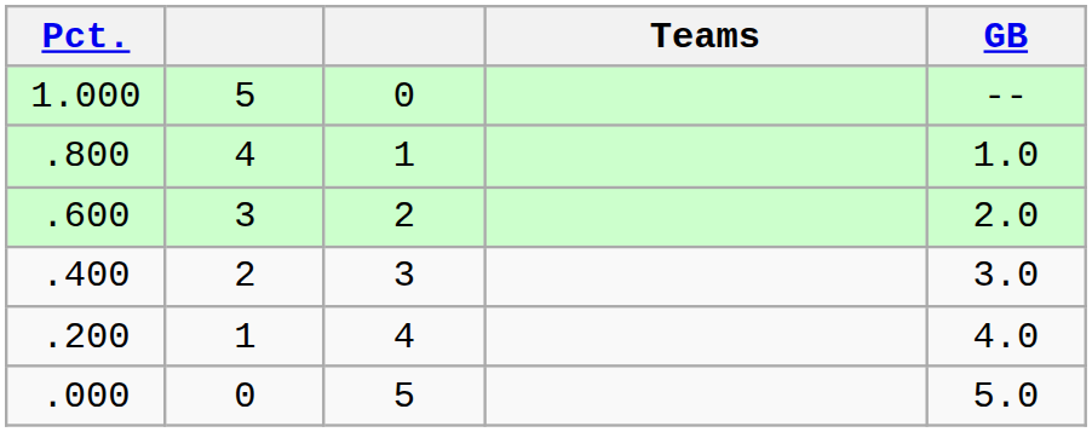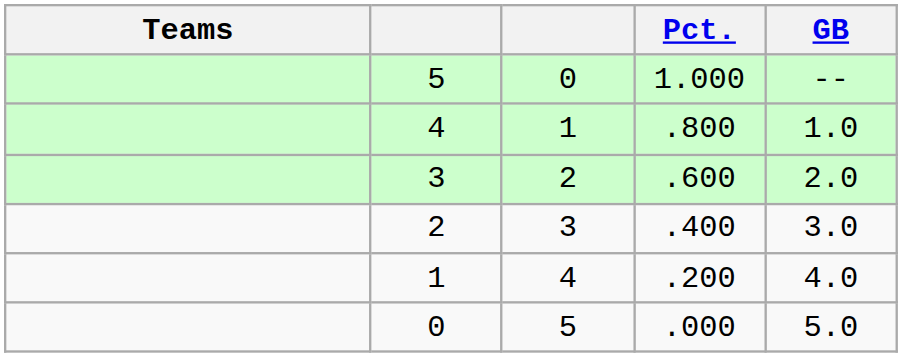columns swapped: Teams <-> Pct.
